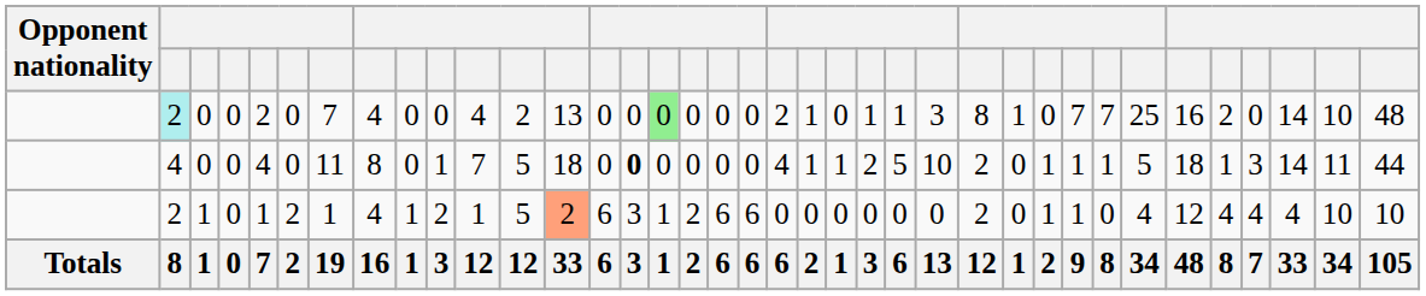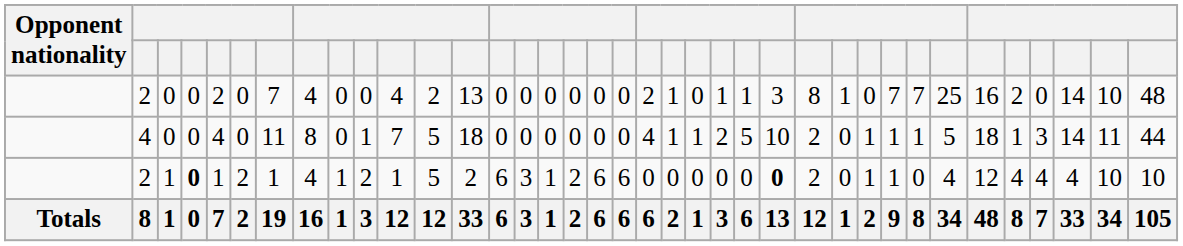row 3 | column 2: paleturquoise background -> no background
row 3 | column 16: lightgreen background -> no background
row 4 | column 15: bold -> normal
row 5 | column 4: normal -> bold
row 5 | column 13: lightsalmon background -> no background
row 5 | column 25: normal -> bold
